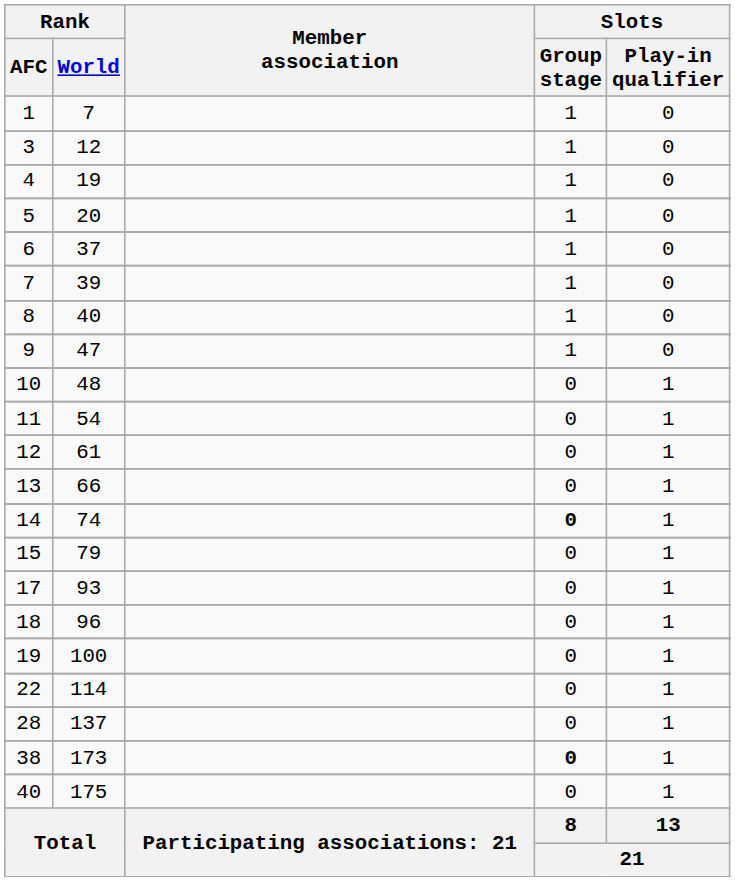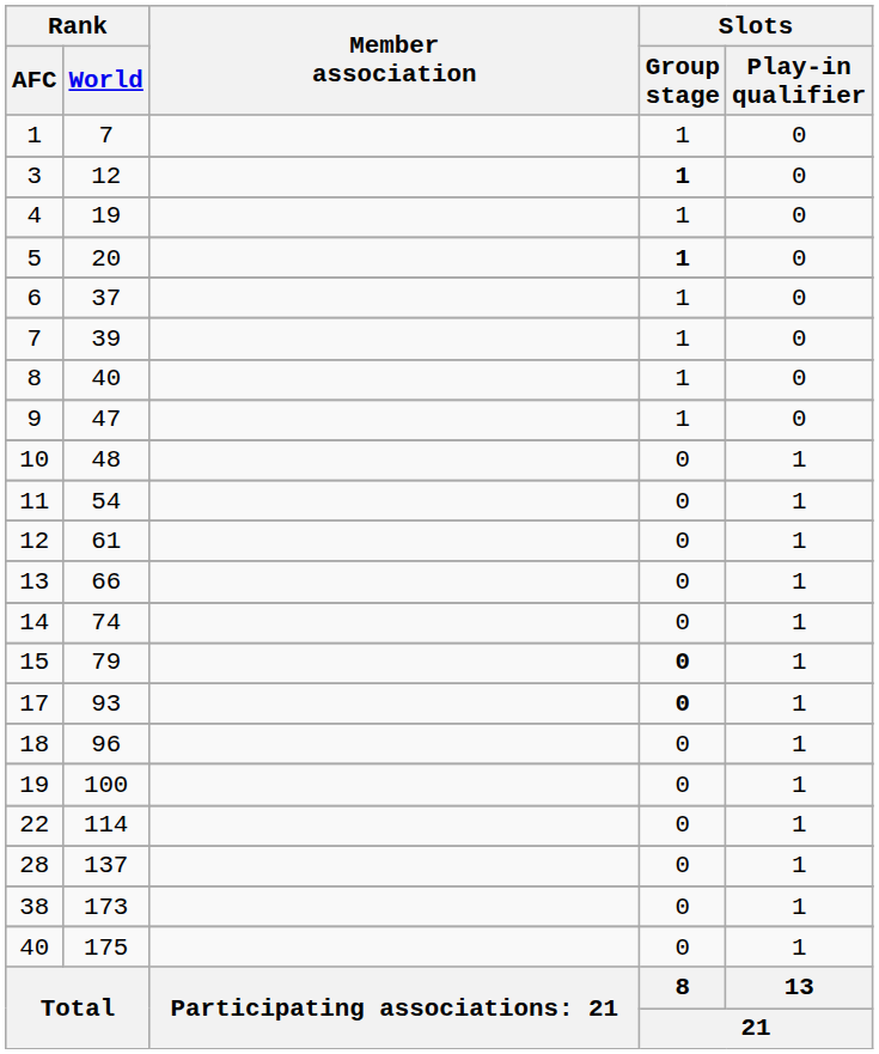3 | Slots / Group stage: normal -> bold
5 | Slots / Group stage: normal -> bold
14 | Slots / Group stage: bold -> normal
15 | Slots / Group stage: normal -> bold
17 | Slots / Group stage: normal -> bold
38 | Slots / Group stage: bold -> normal
